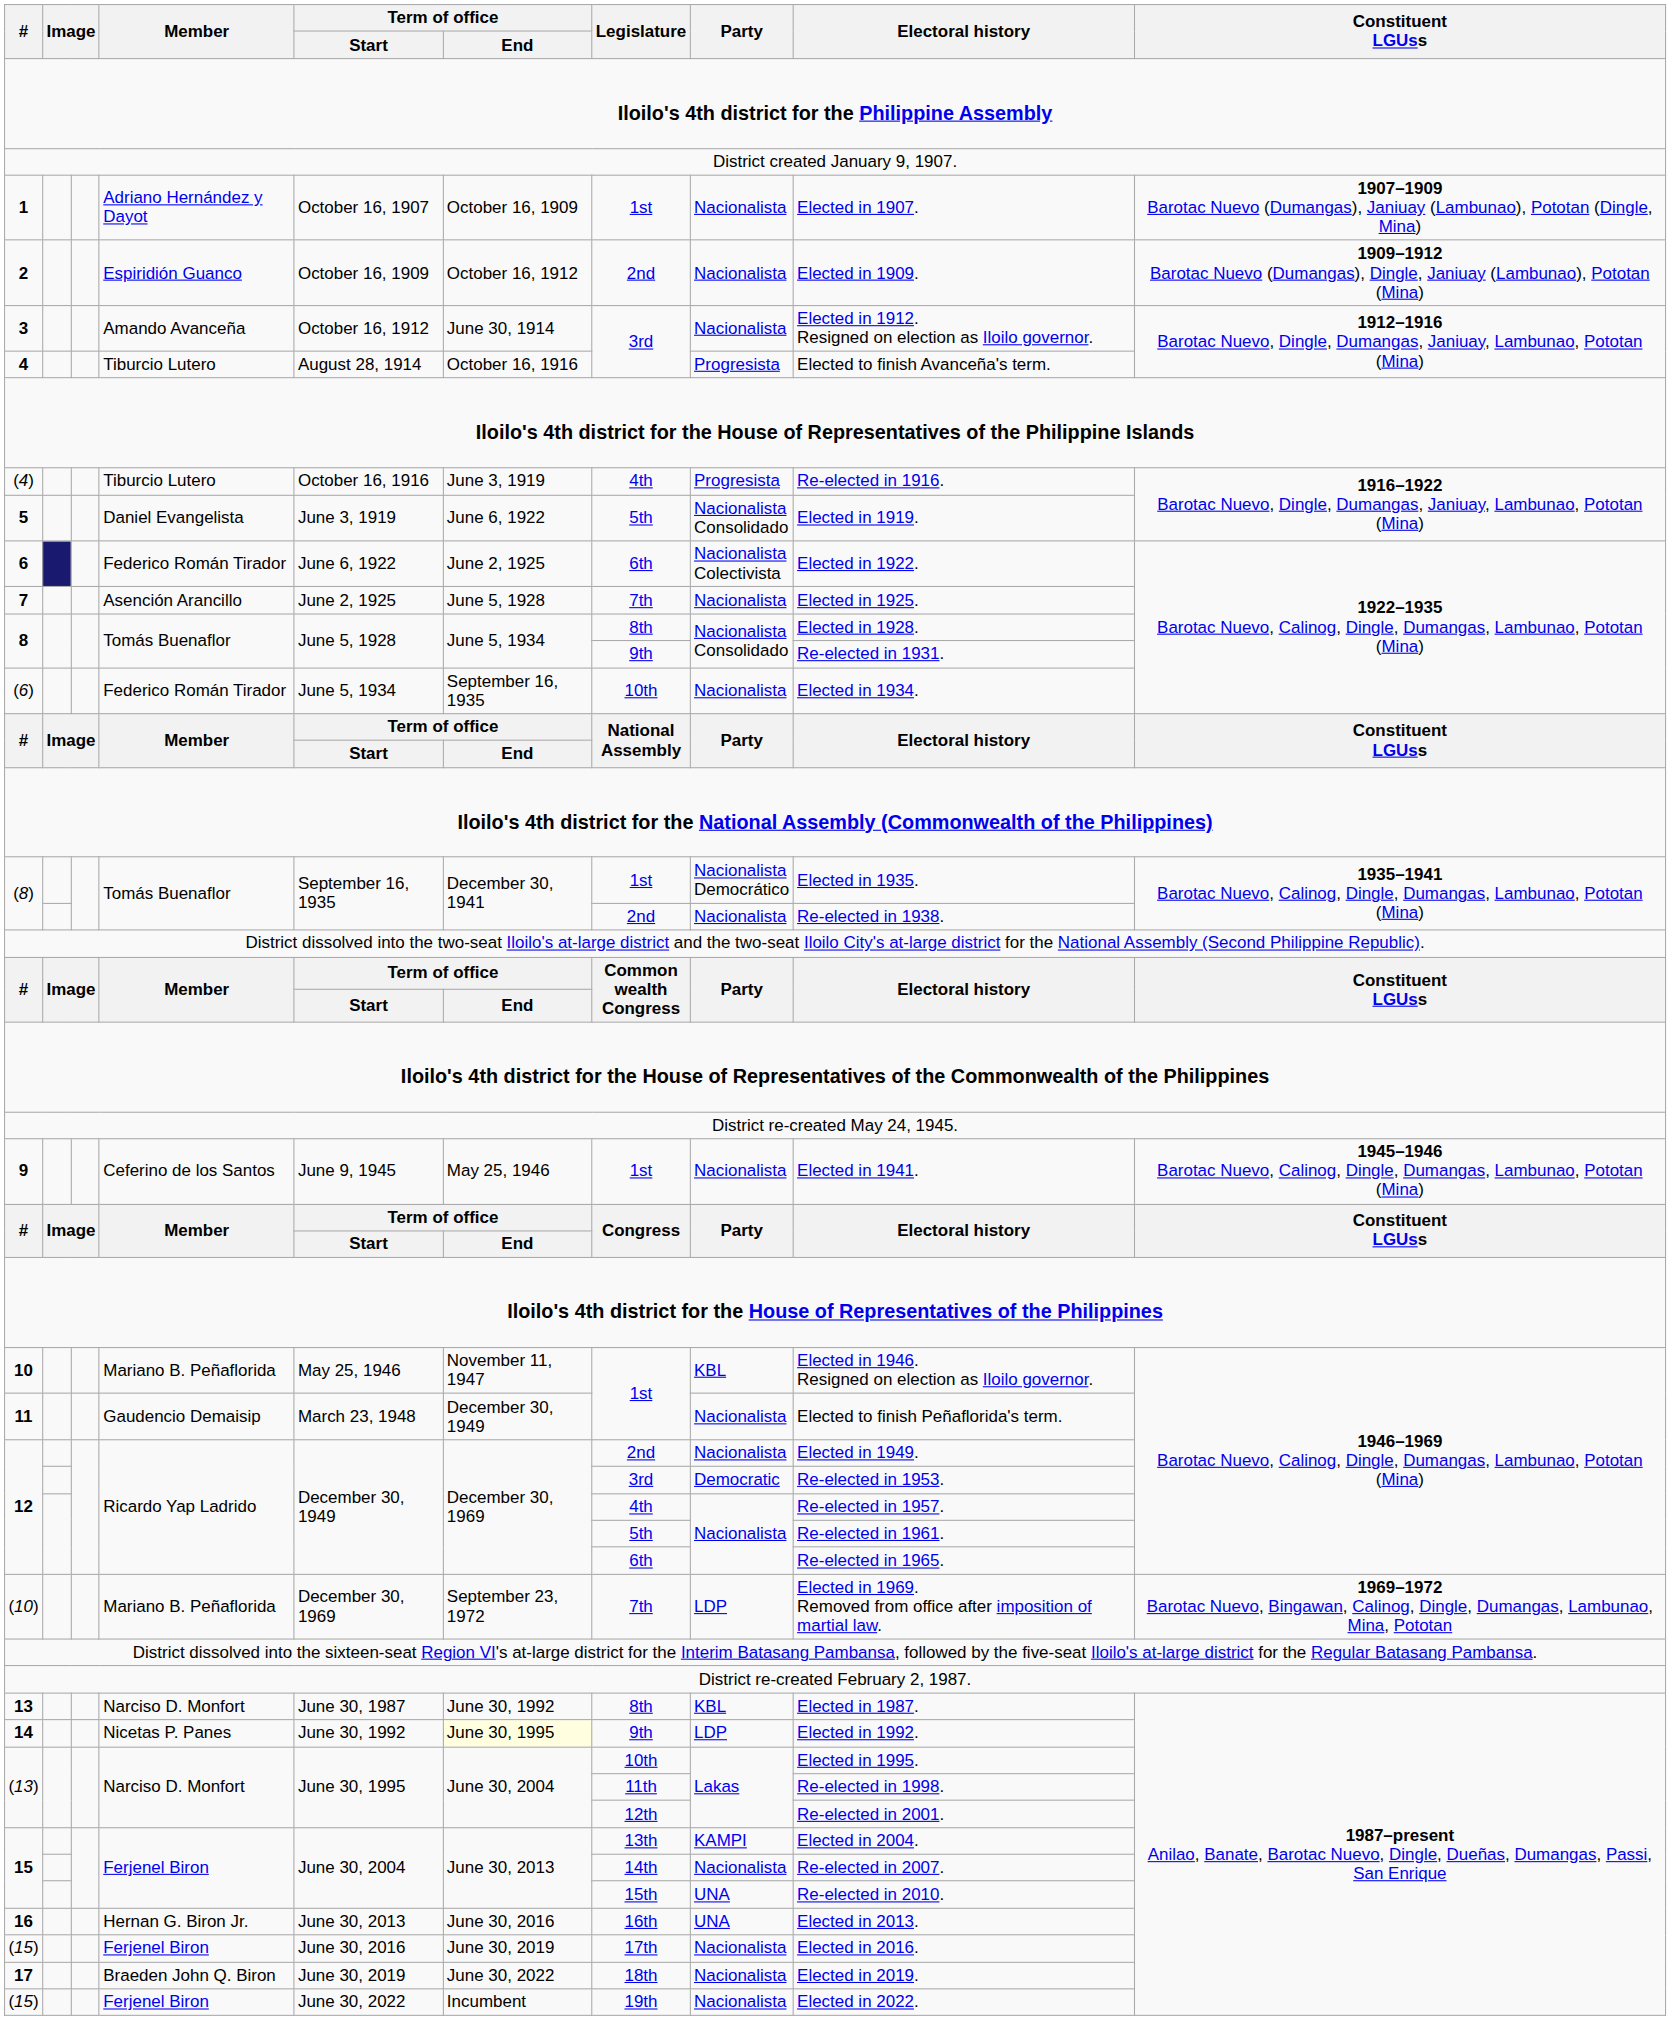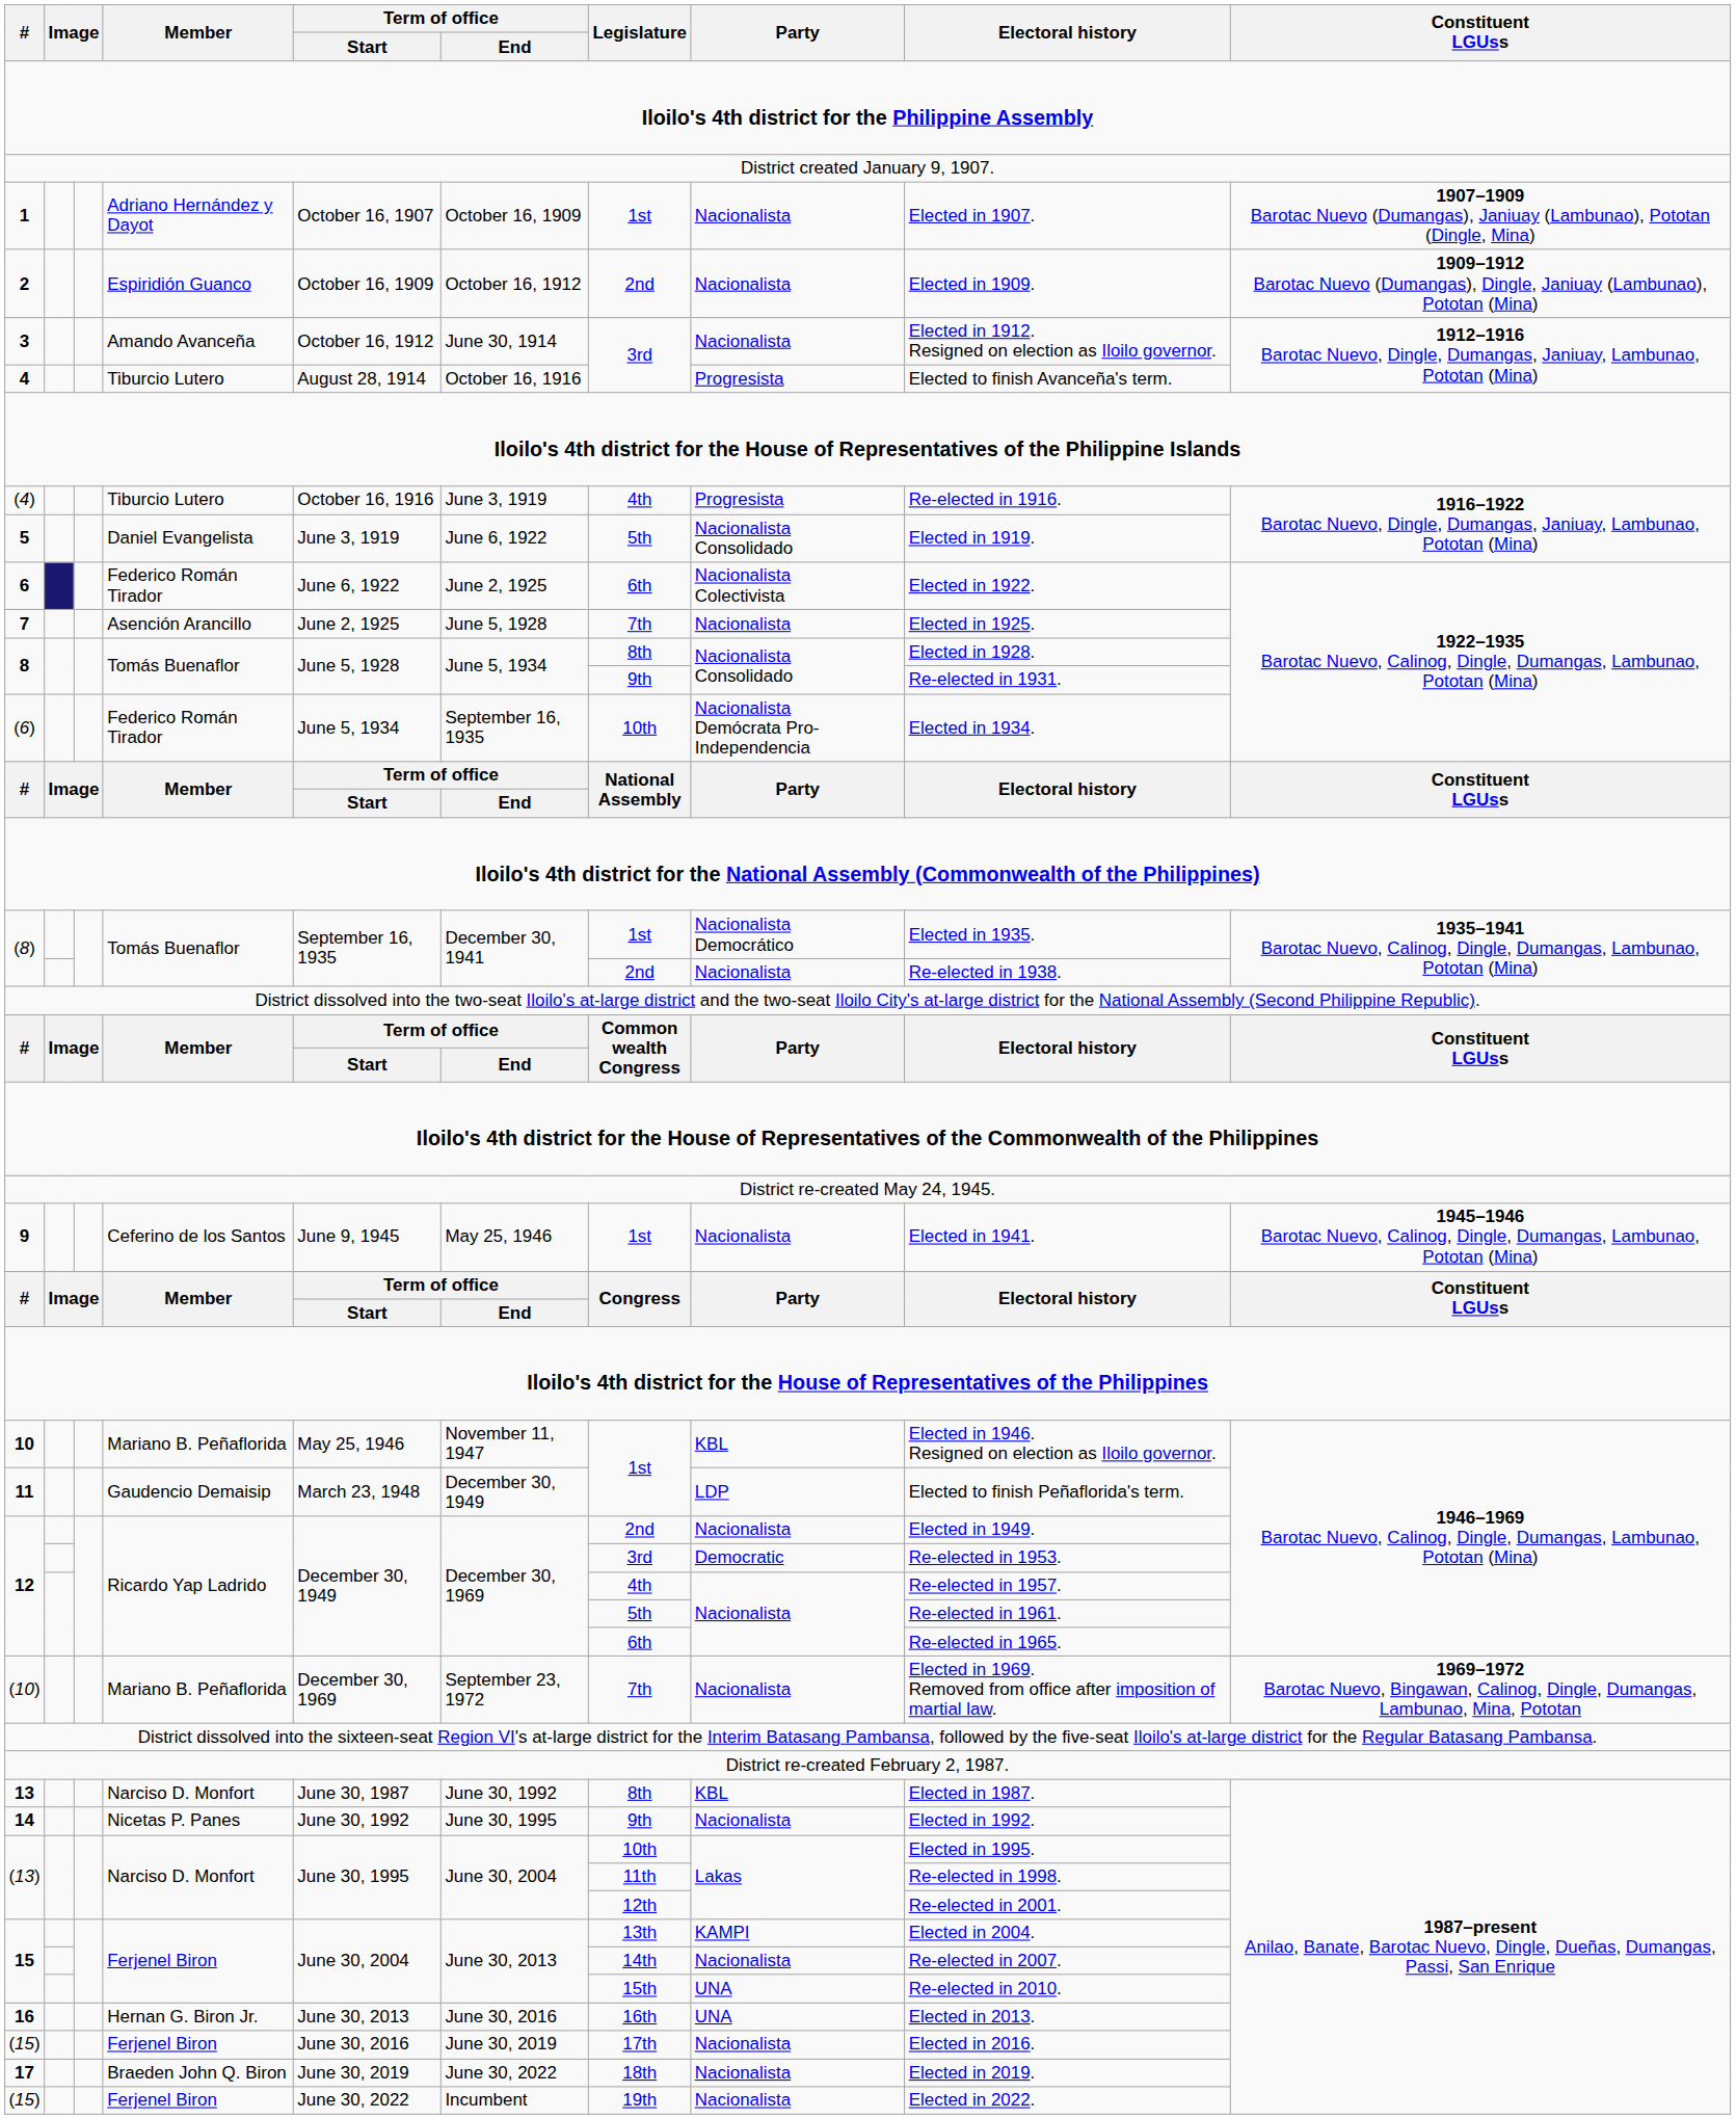(6) | Party: Nacionalista -> Nacionalista Demócrata Pro-Independencia
11 | Party: Nacionalista -> LDP
(10) | Party: LDP -> Nacionalista
14 | Term of office / End: lightyellow background -> no background
14 | Party: LDP -> Nacionalista
